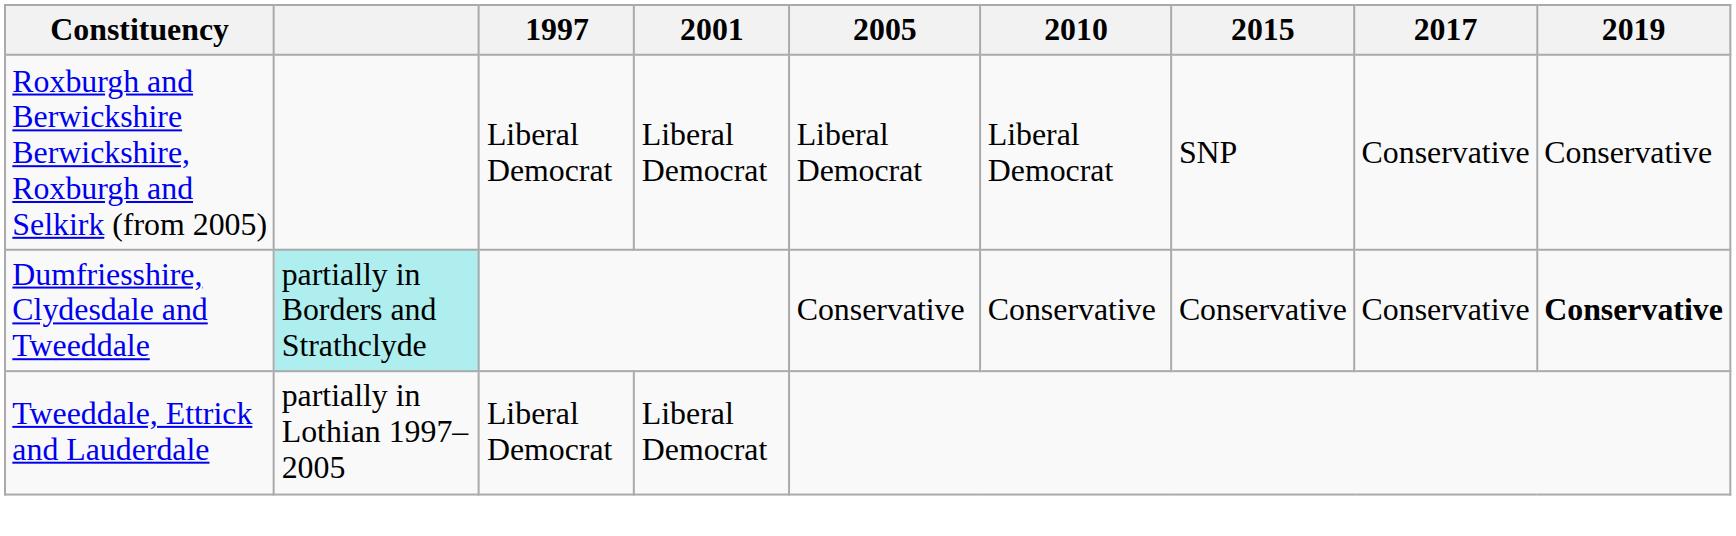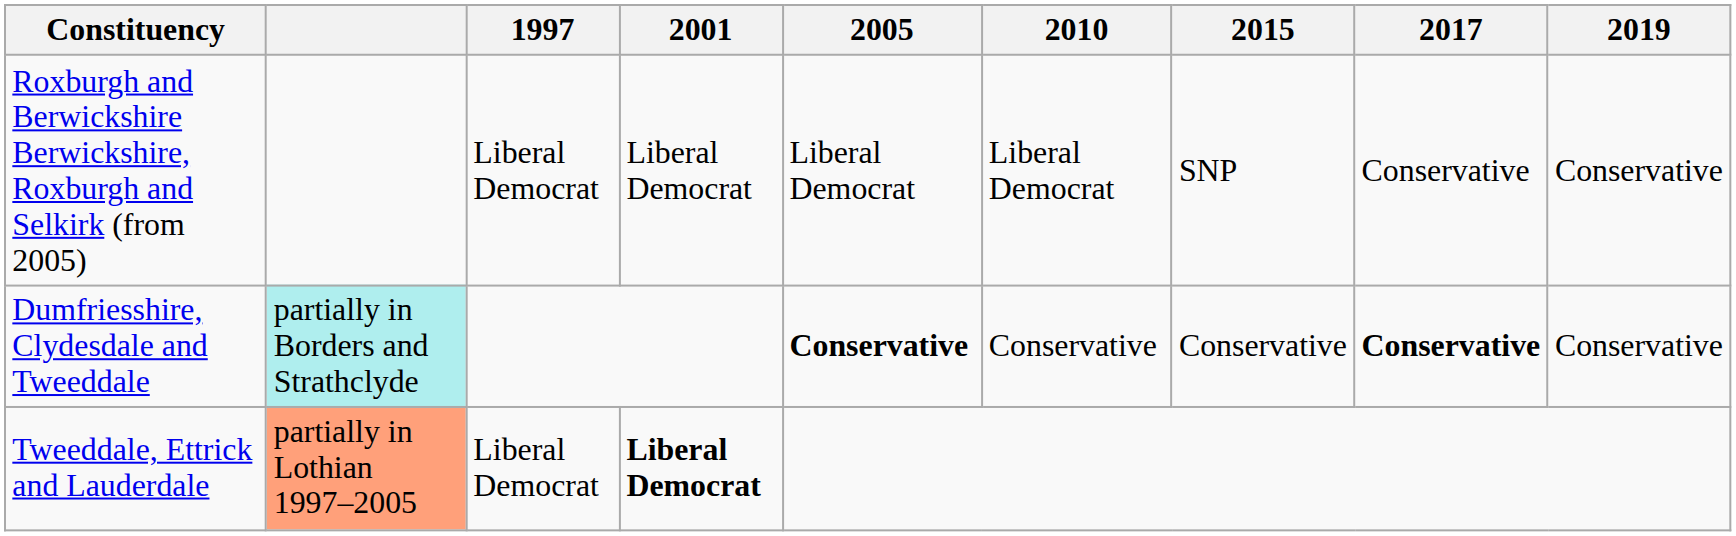Dumfriesshire, Clydesdale and Tweeddale | 2005: normal -> bold
Dumfriesshire, Clydesdale and Tweeddale | 2017: normal -> bold
Dumfriesshire, Clydesdale and Tweeddale | 2019: bold -> normal
Tweeddale, Ettrick and Lauderdale | column 2: no background -> lightsalmon background
Tweeddale, Ettrick and Lauderdale | 2001: normal -> bold
